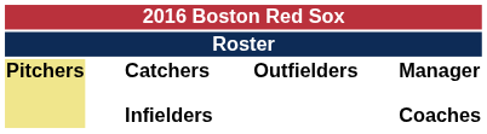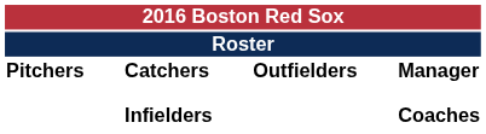Pitchers | column 1: khaki background -> no background
